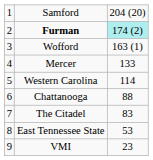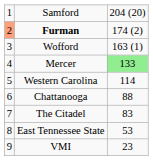Furman | column 1: no background -> lightsalmon background
Furman | column 3: paleturquoise background -> no background
Mercer | column 3: no background -> lightgreen background
